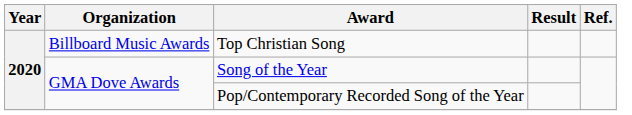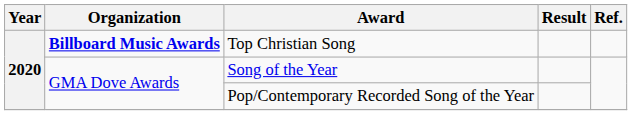Top Christian Song | Organization: normal -> bold
